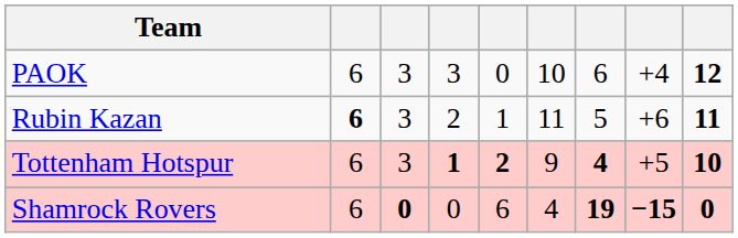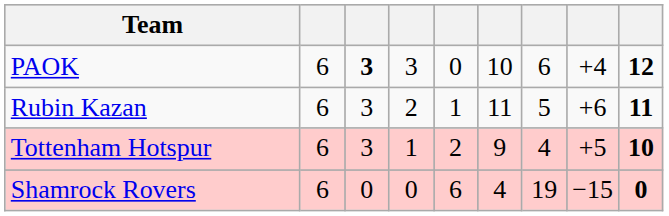PAOK | column 3: normal -> bold
Rubin Kazan | column 2: bold -> normal
Tottenham Hotspur | column 4: bold -> normal
Tottenham Hotspur | column 5: bold -> normal
Tottenham Hotspur | column 7: bold -> normal
Shamrock Rovers | column 3: bold -> normal
Shamrock Rovers | column 7: bold -> normal
Shamrock Rovers | column 8: bold -> normal
